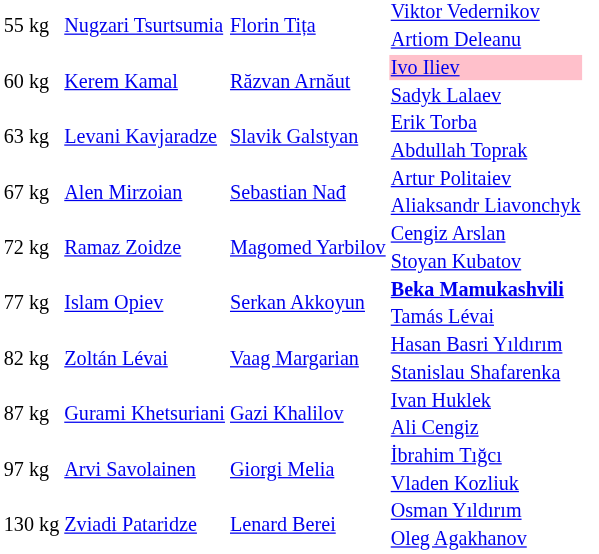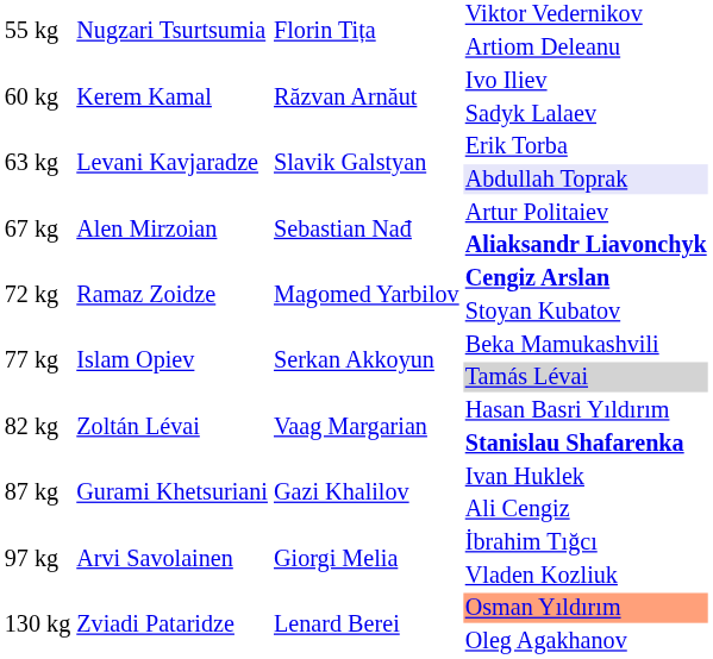Ivo Iliev | column 4: pink background -> no background
Abdullah Toprak | column 4: no background -> lavender background
Aliaksandr Liavonchyk | column 4: normal -> bold
Cengiz Arslan | column 4: normal -> bold
Beka Mamukashvili | column 4: bold -> normal
Tamás Lévai | column 4: no background -> lightgrey background
Stanislau Shafarenka | column 4: normal -> bold
Osman Yıldırım | column 4: no background -> lightsalmon background
